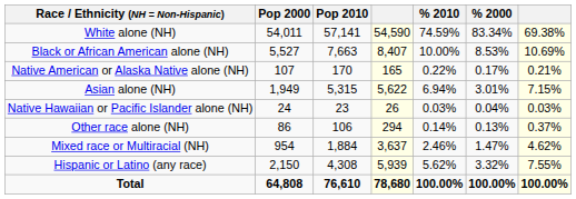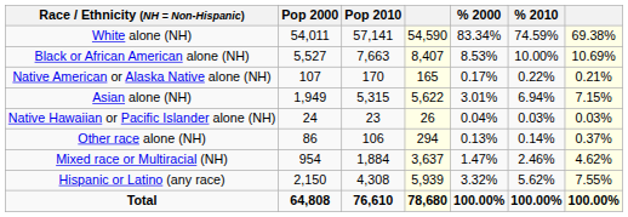columns swapped: % 2000 <-> % 2010
